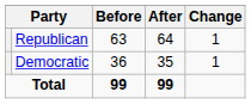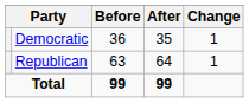rows swapped: Republican <-> Democratic
